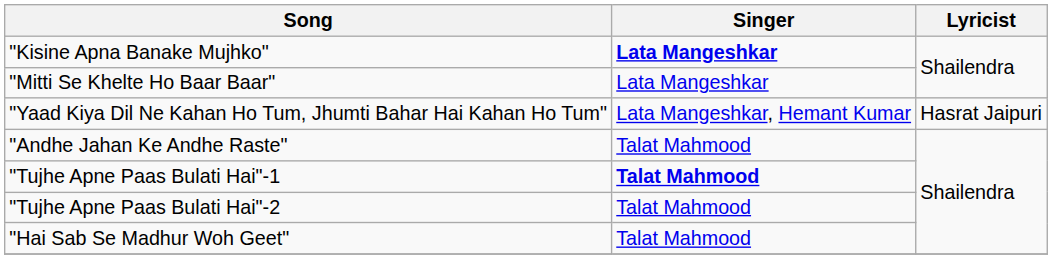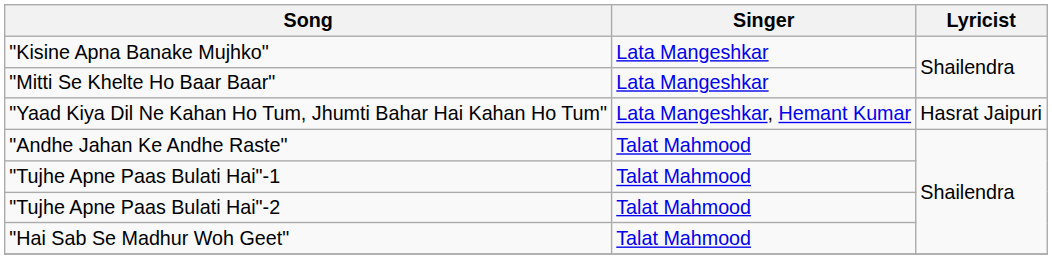"Kisine Apna Banake Mujhko" | Singer: bold -> normal
"Tujhe Apne Paas Bulati Hai"-1 | Singer: bold -> normal
